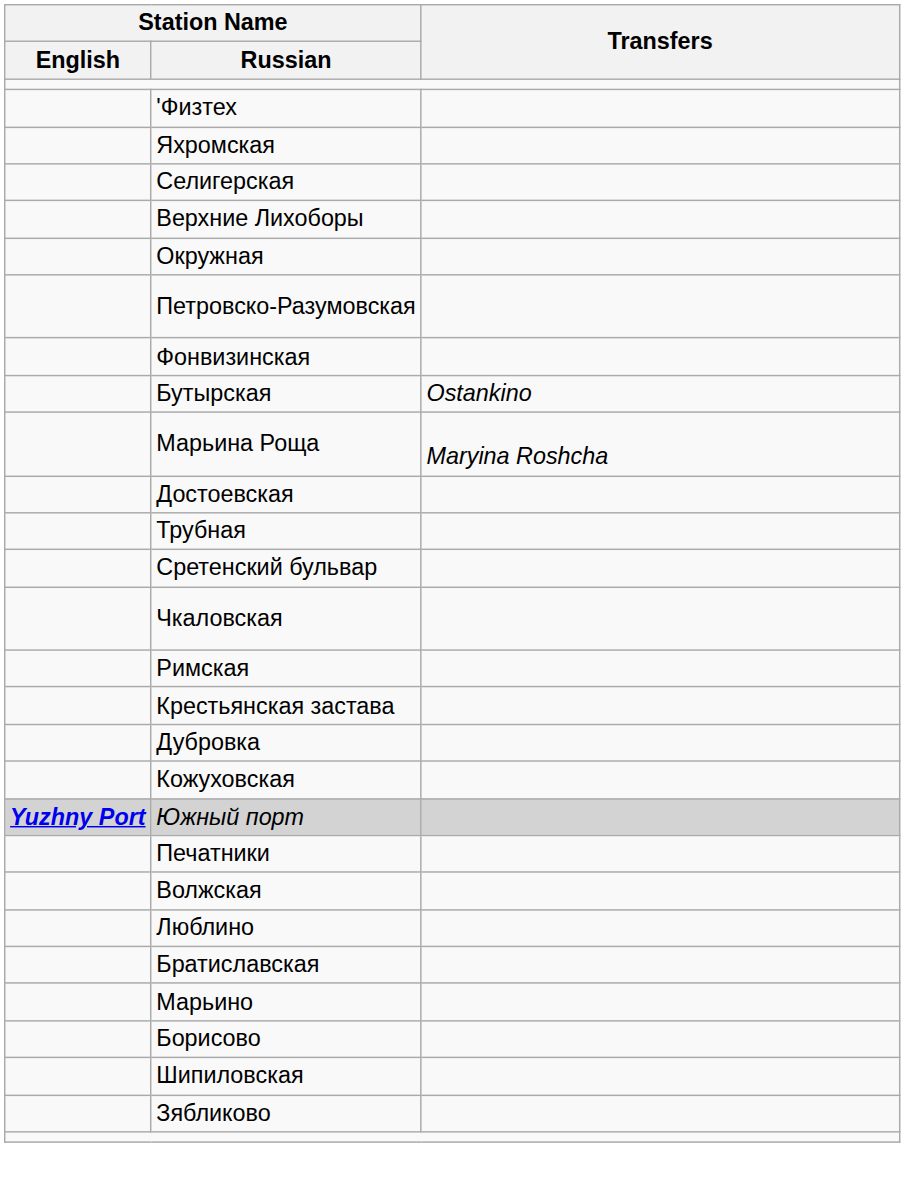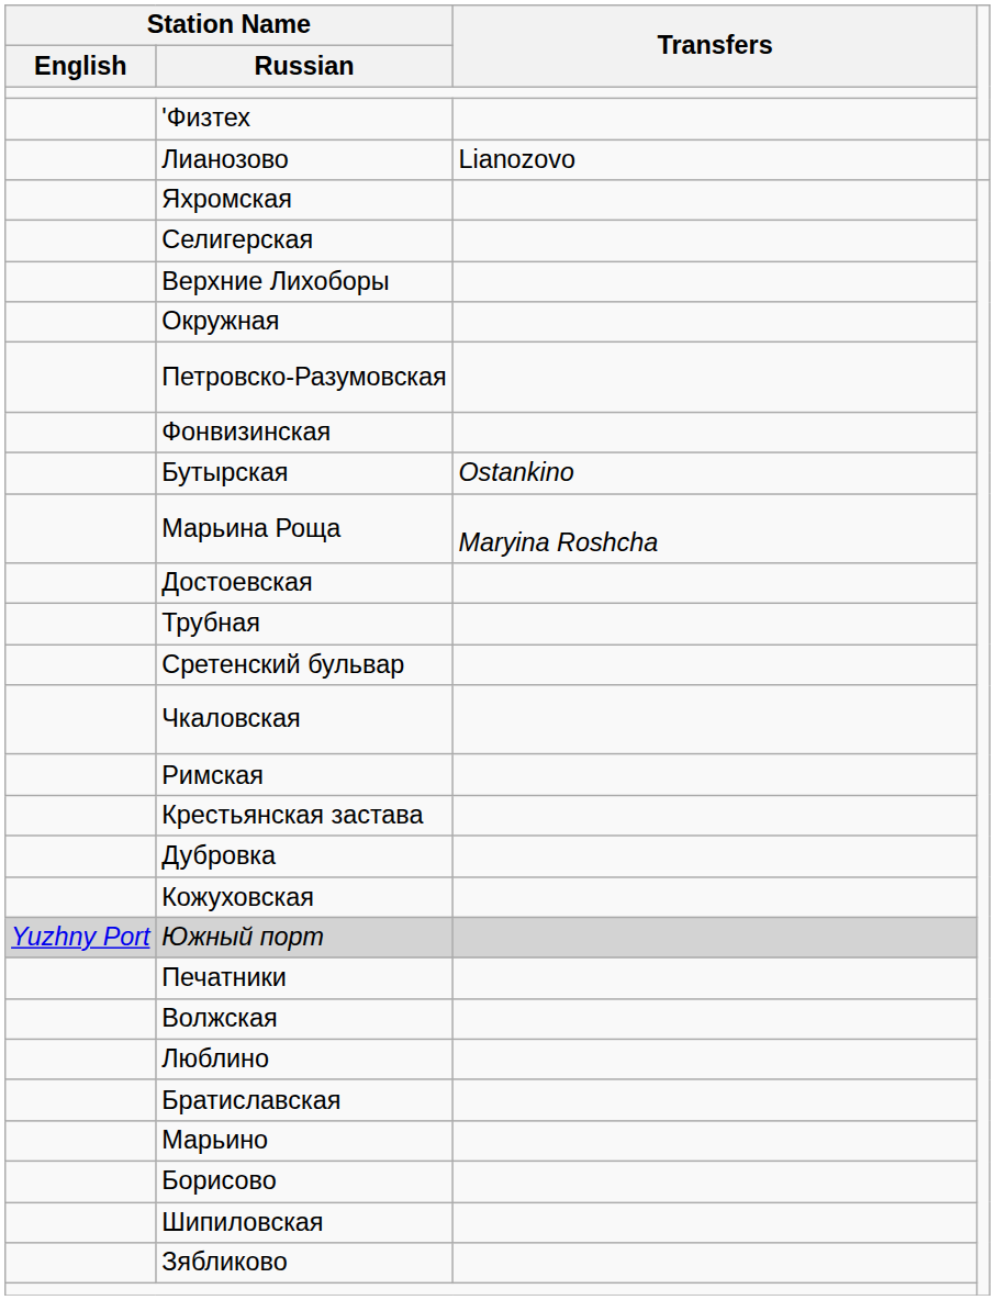+ row: Лианозово | Lianozovo
Южный порт | Station Name / English: bold -> normal
